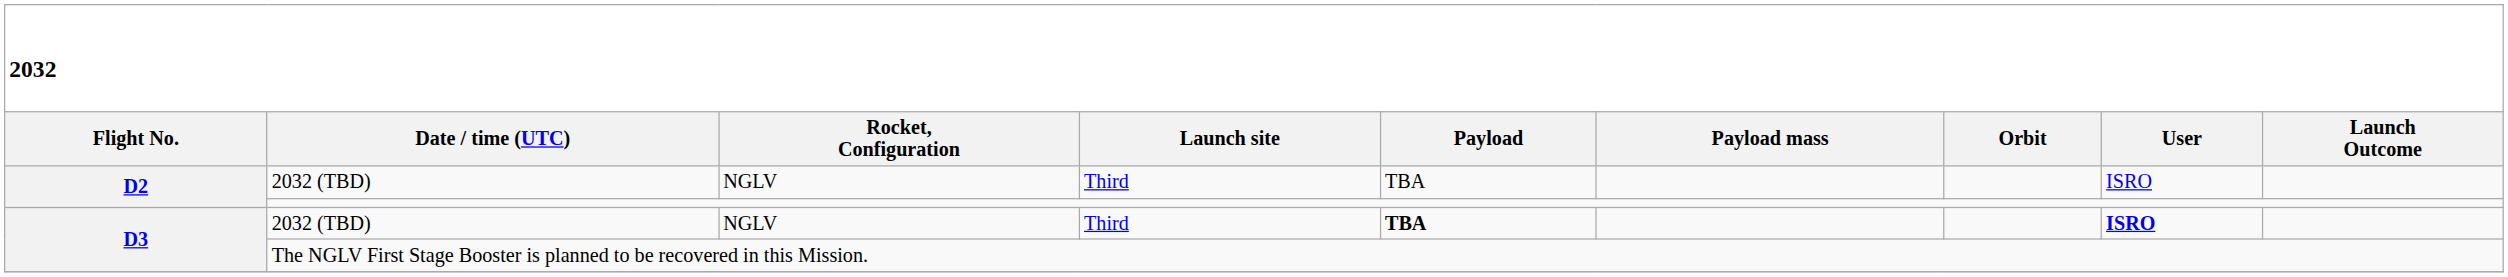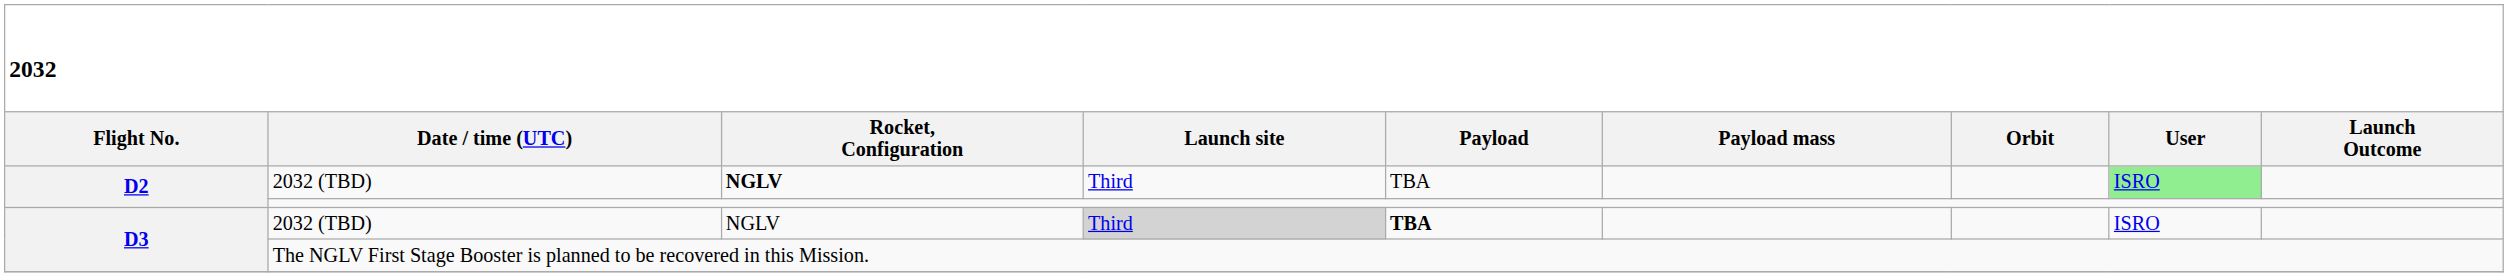D2 / 2032 (TBD) | column 3: normal -> bold
D2 / 2032 (TBD) | column 8: no background -> lightgreen background
D3 / 2032 (TBD) | column 4: no background -> lightgrey background
D3 / 2032 (TBD) | column 8: bold -> normal
